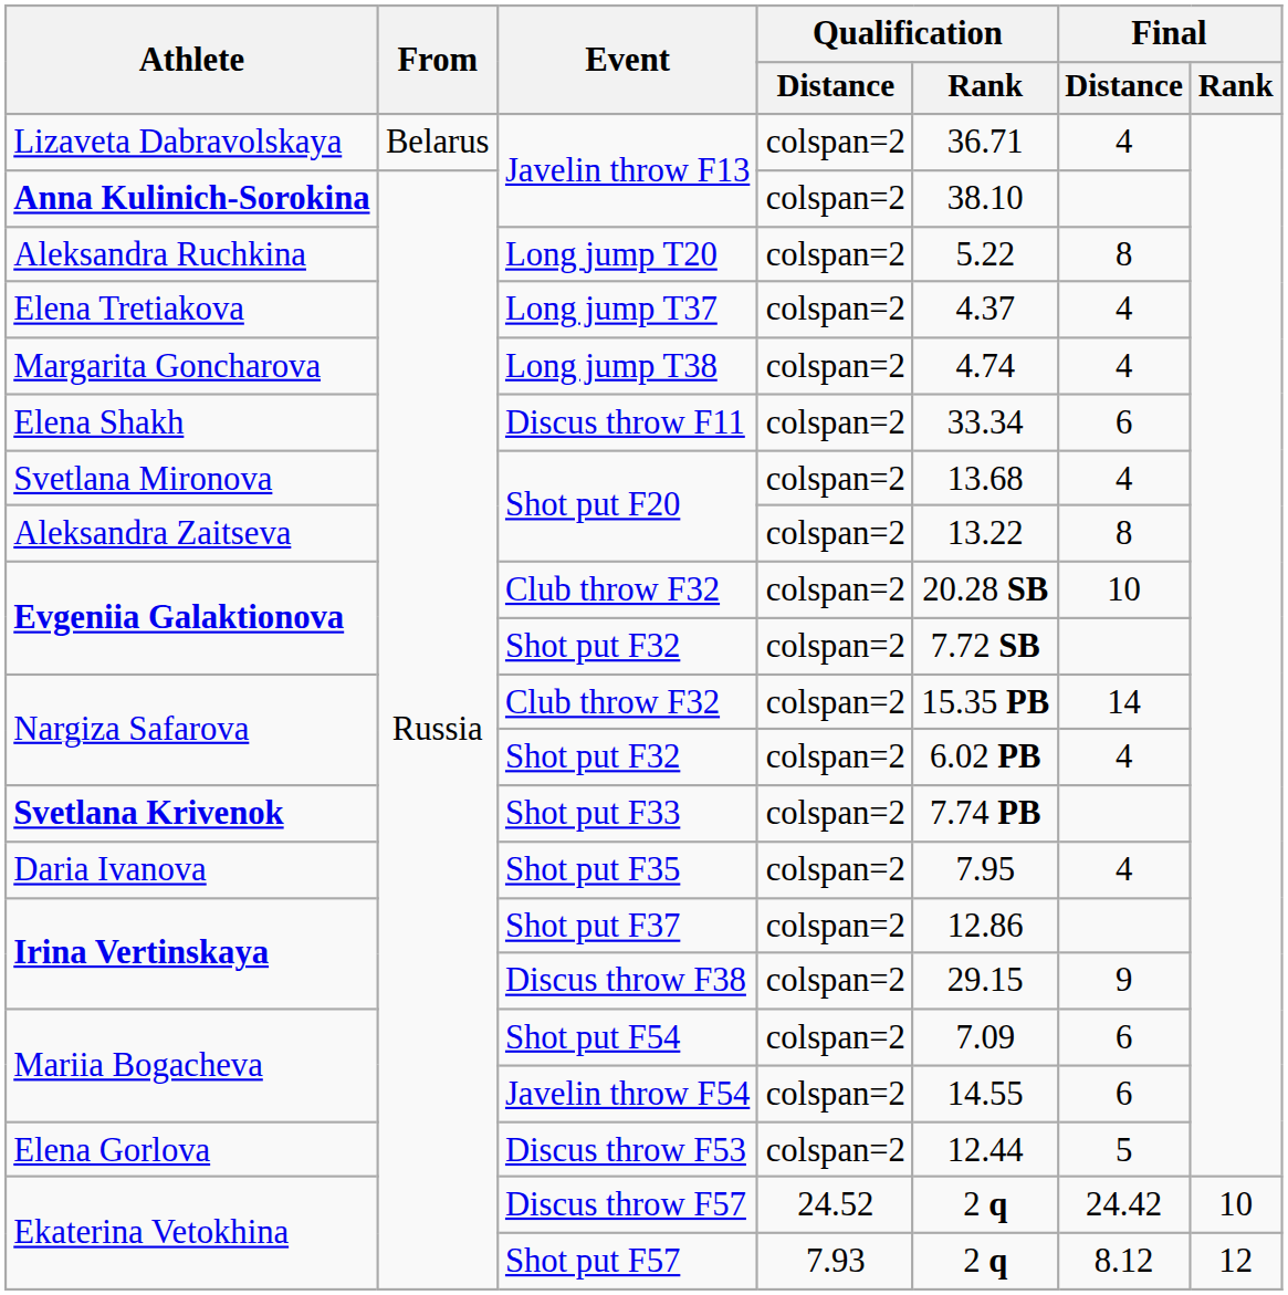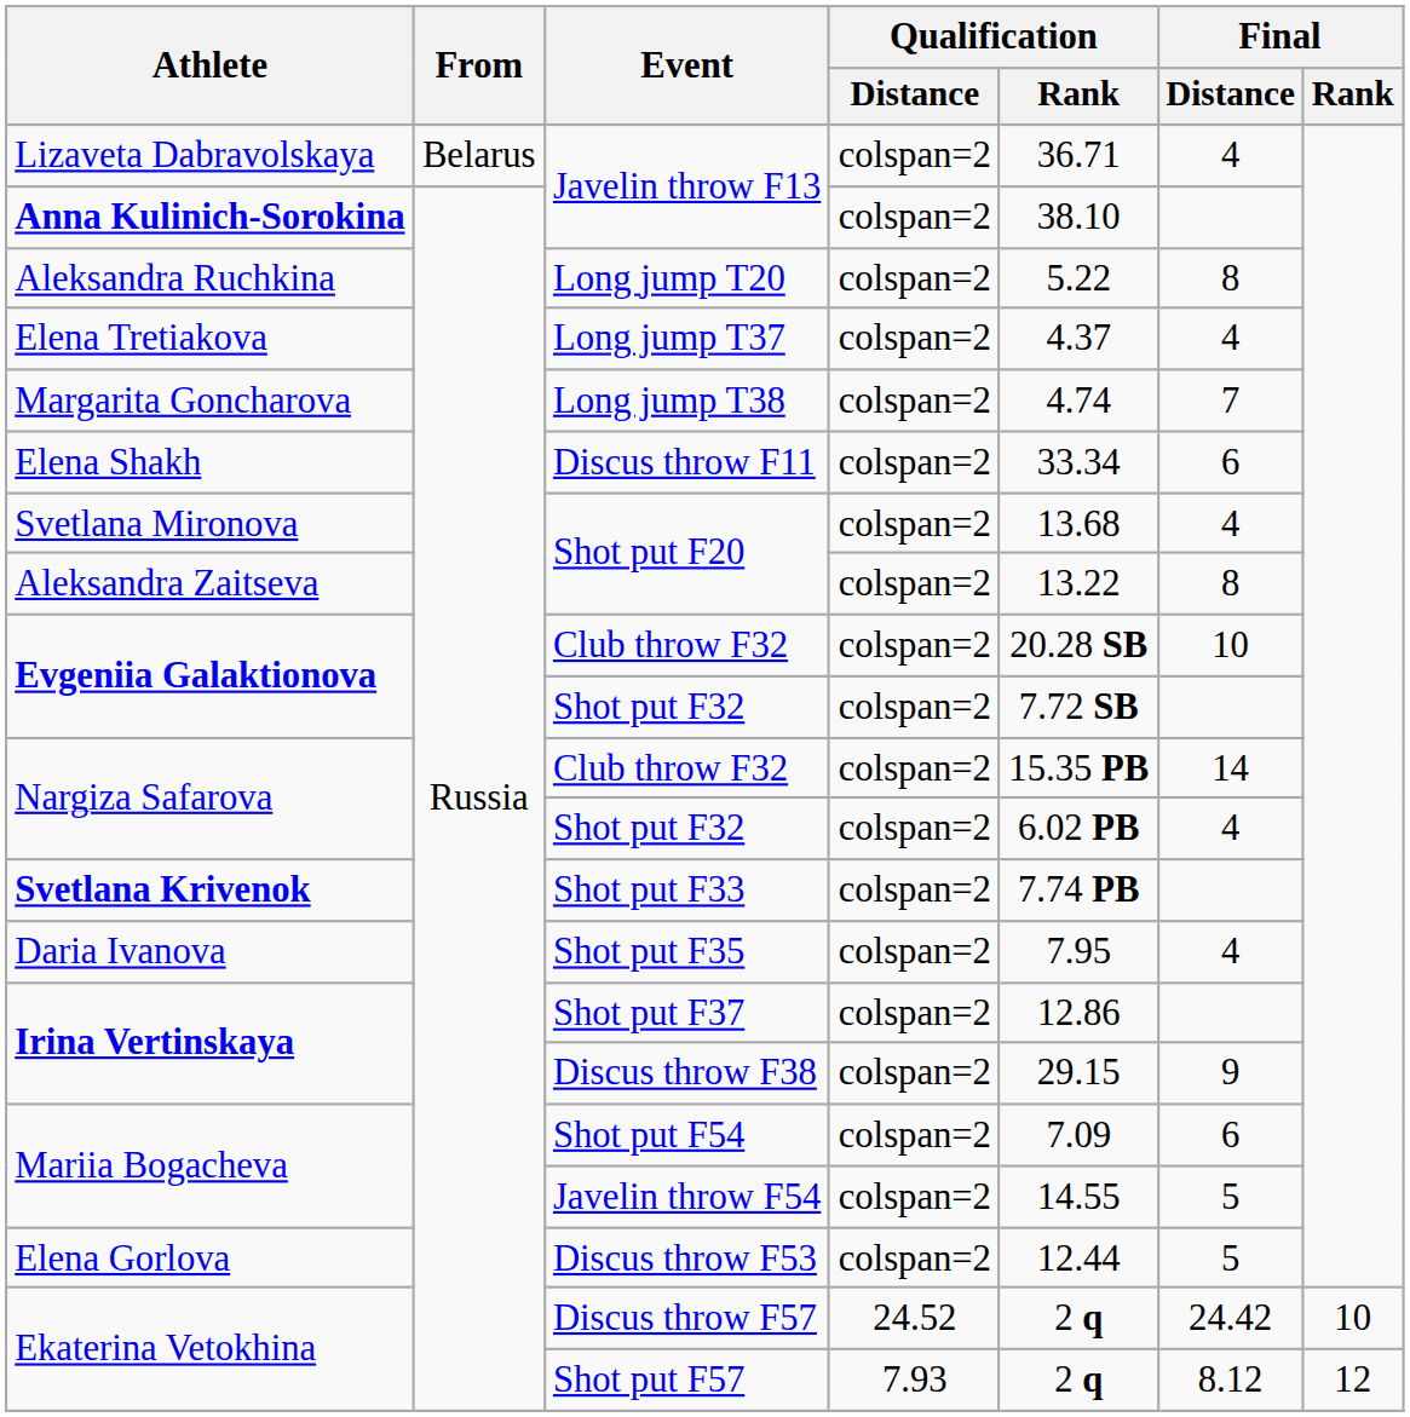Long jump T38 | Final / Distance: 4 -> 7
Javelin throw F54 | Final / Distance: 6 -> 5
